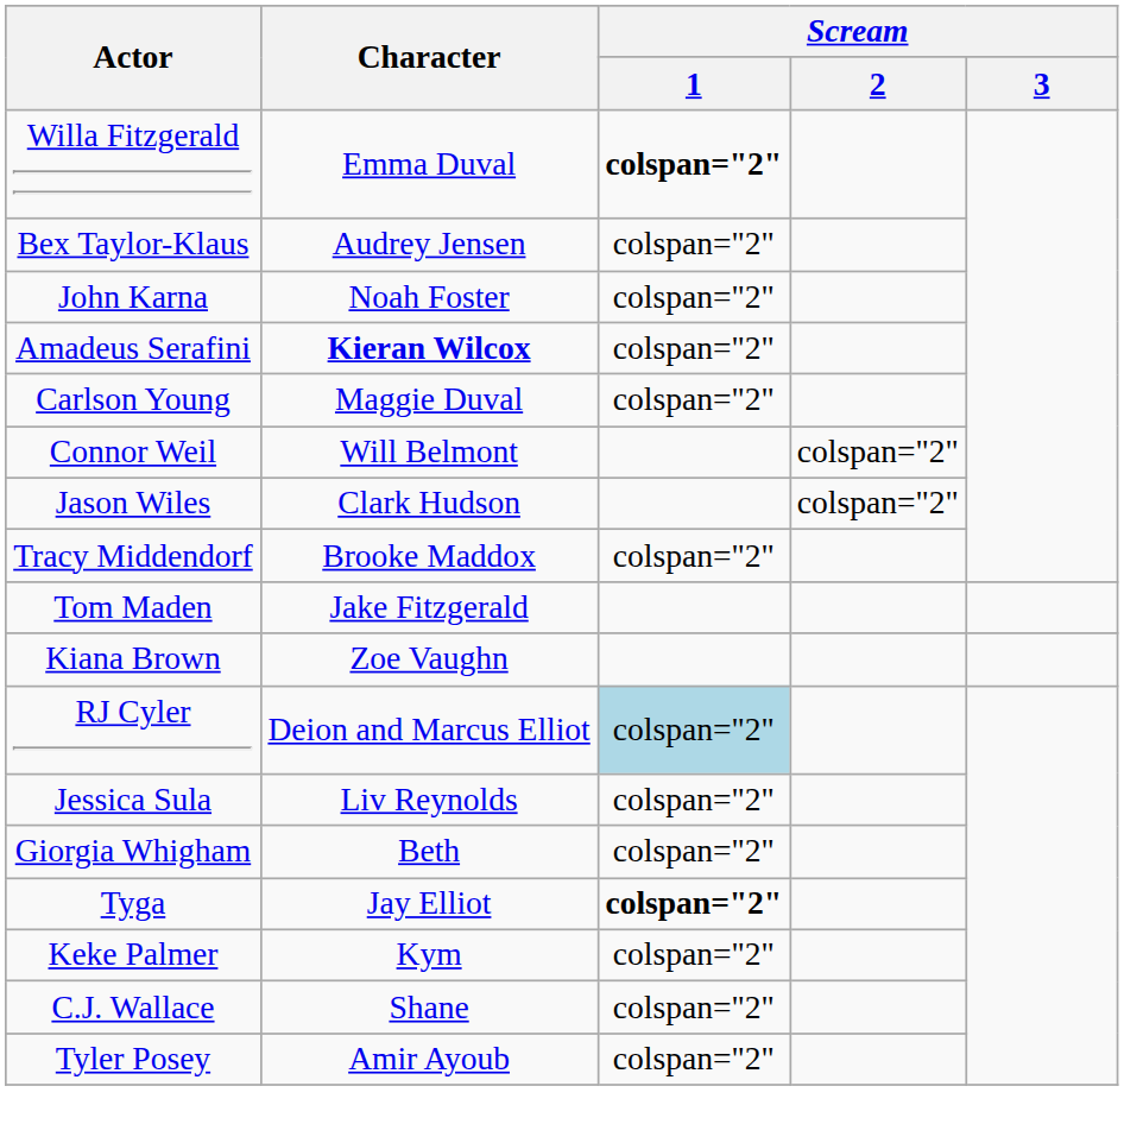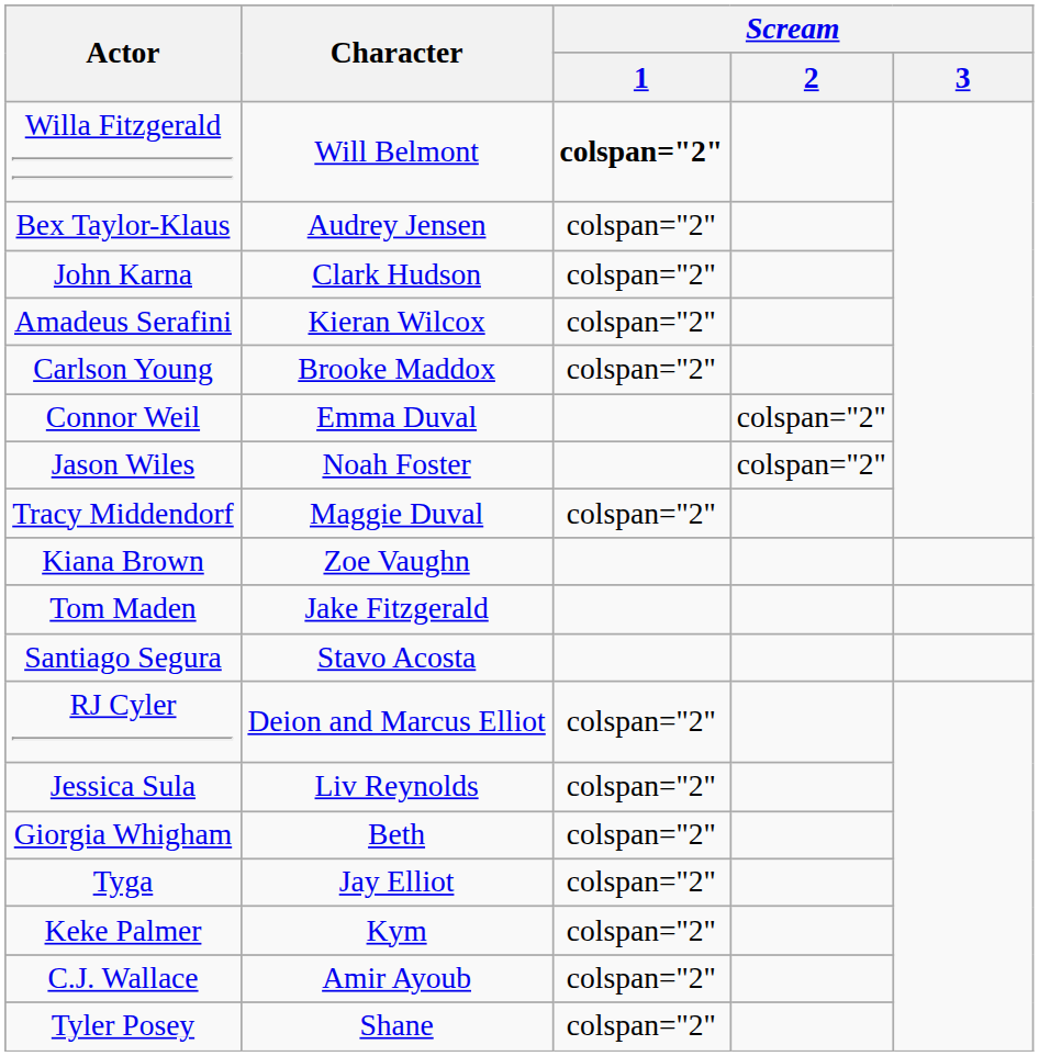Willa Fitzgerald | Character: Emma Duval -> Will Belmont
John Karna | Character: Noah Foster -> Clark Hudson
Amadeus Serafini | Character: bold -> normal
Carlson Young | Character: Maggie Duval -> Brooke Maddox
Connor Weil | Character: Will Belmont -> Emma Duval
Jason Wiles | Character: Clark Hudson -> Noah Foster
Tracy Middendorf | Character: Brooke Maddox -> Maggie Duval
rows swapped: Tom Maden <-> Kiana Brown
+ row: Santiago Segura | Stavo Acosta
RJ Cyler | Scream / 1: lightblue background -> no background
Tyga | Scream / 1: bold -> normal
C.J. Wallace | Character: Shane -> Amir Ayoub
Tyler Posey | Character: Amir Ayoub -> Shane
